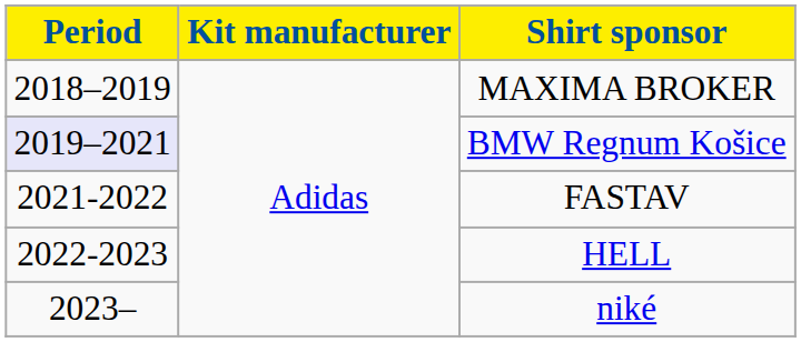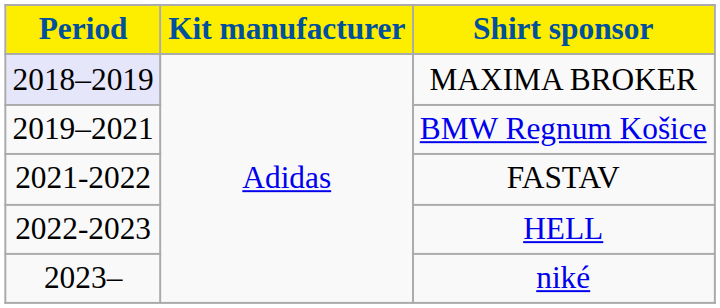MAXIMA BROKER | Period: no background -> lavender background
BMW Regnum Košice | Period: lavender background -> no background
